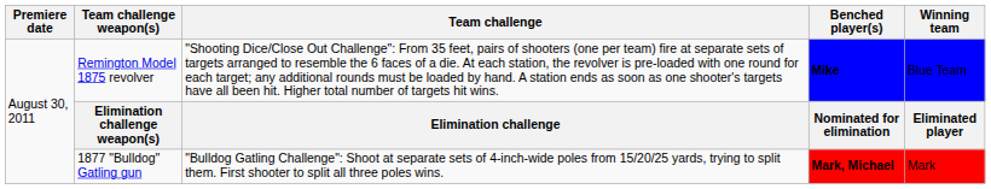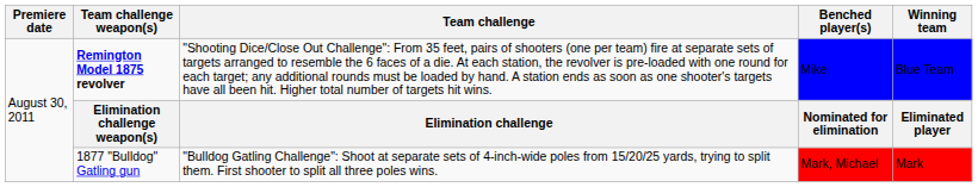row 2 | Team challenge weapon(s): normal -> bold
row 2 | Benched player(s): bold -> normal
row 4 | Benched player(s): bold -> normal
